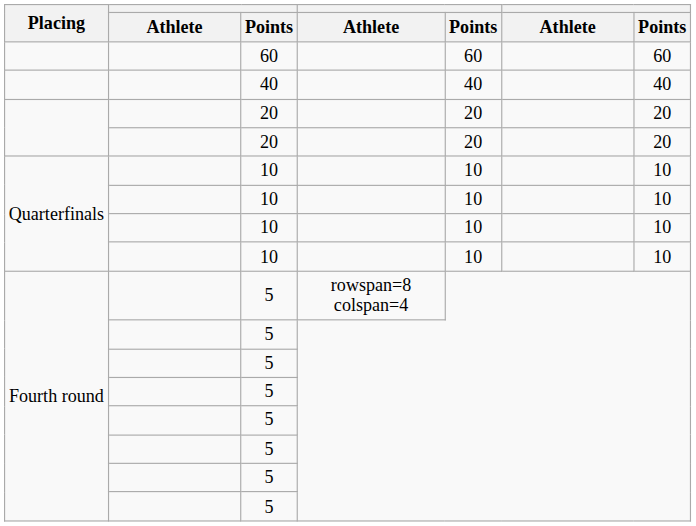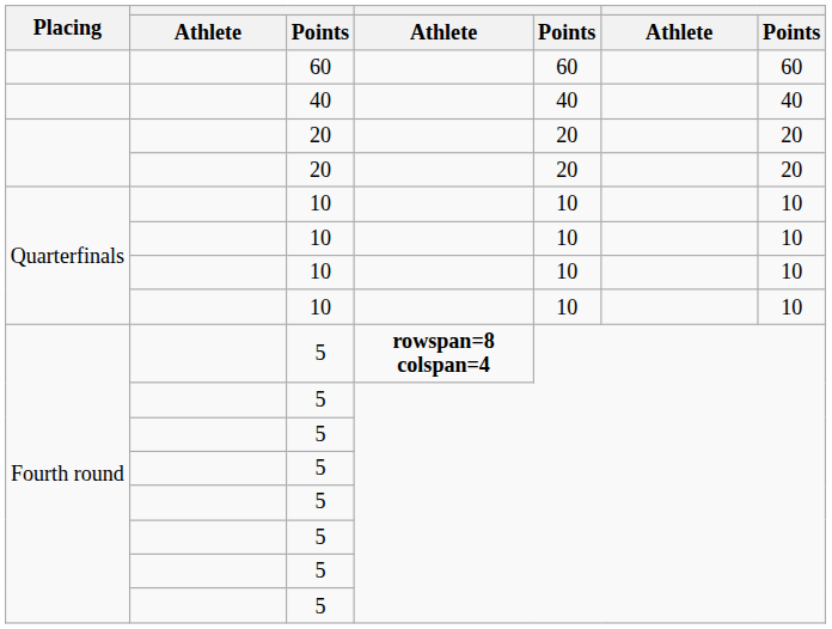5 / rowspan=8 colspan=4 | column 4: normal -> bold
